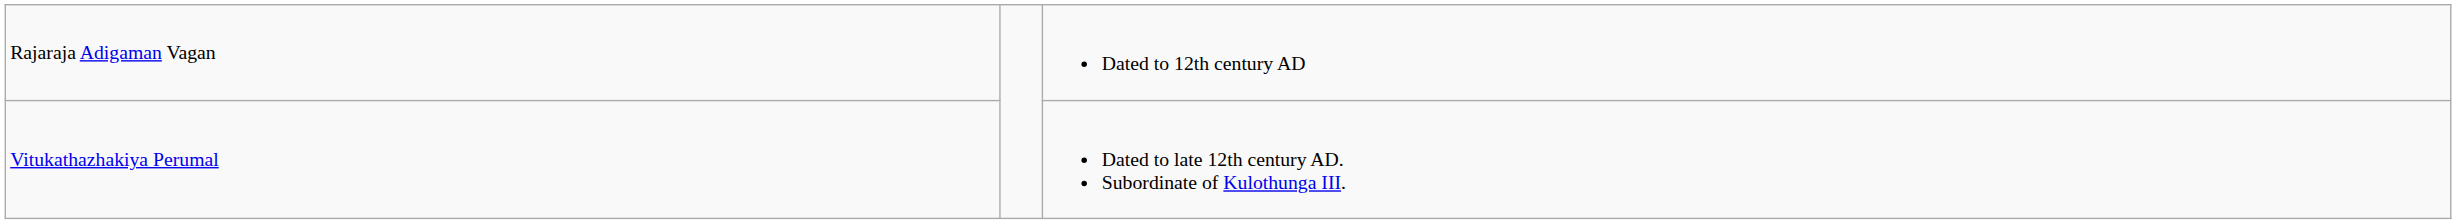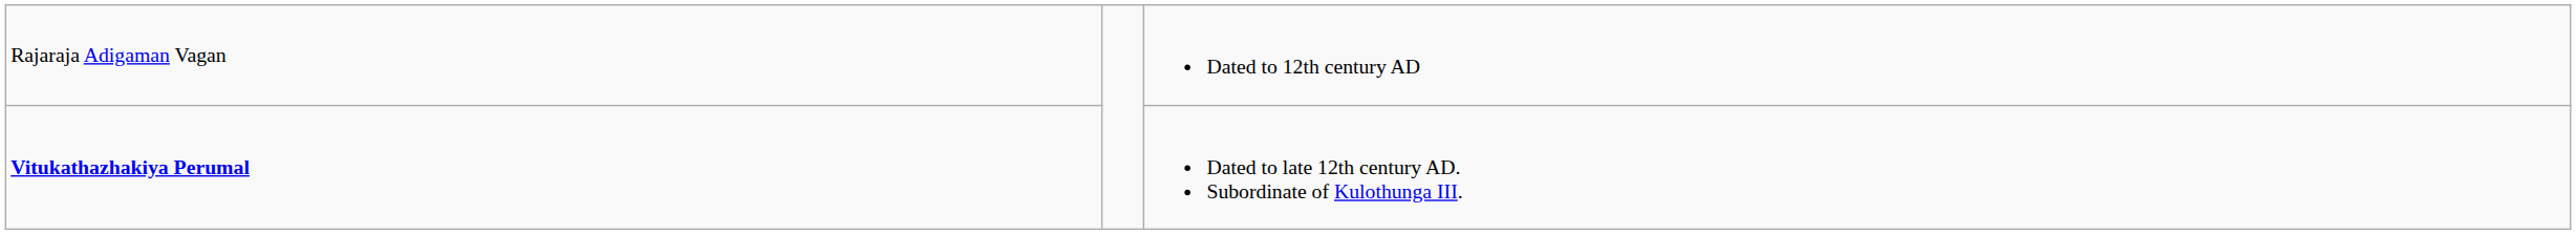Vitukathazhakiya Perumal | column 1: normal -> bold
